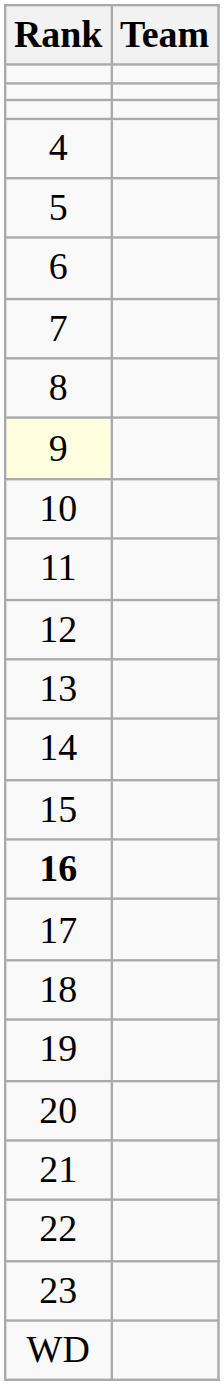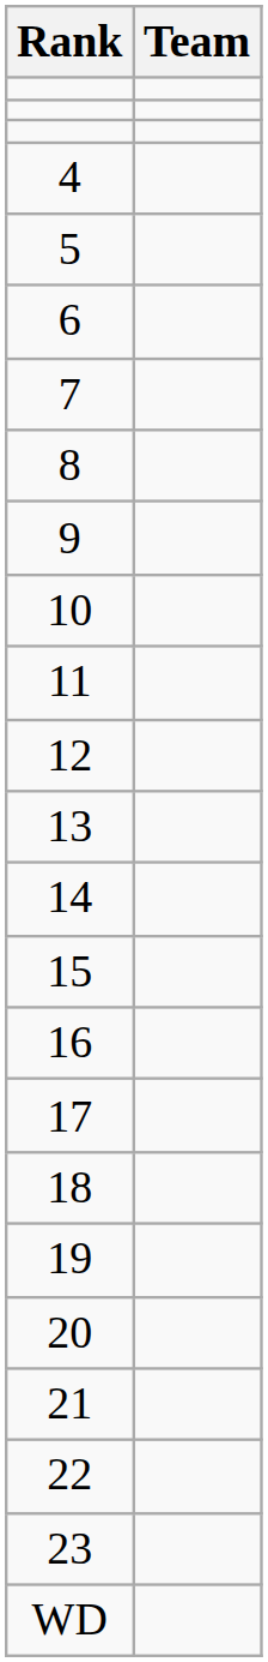row 10 | Rank: lightyellow background -> no background
row 17 | Rank: bold -> normal
